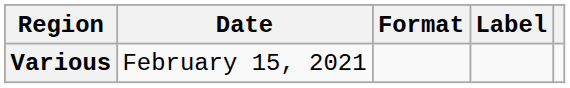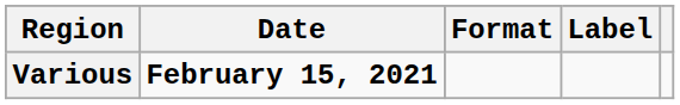Various | Date: normal -> bold
